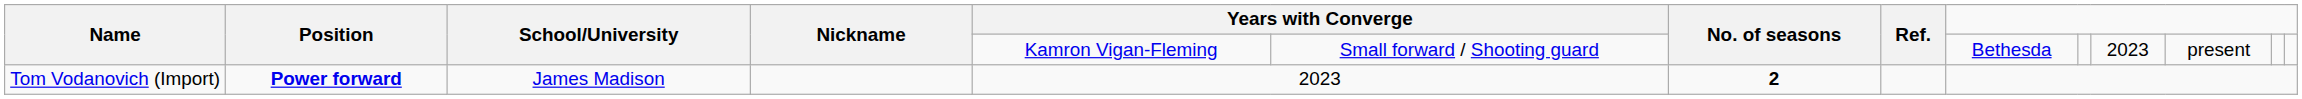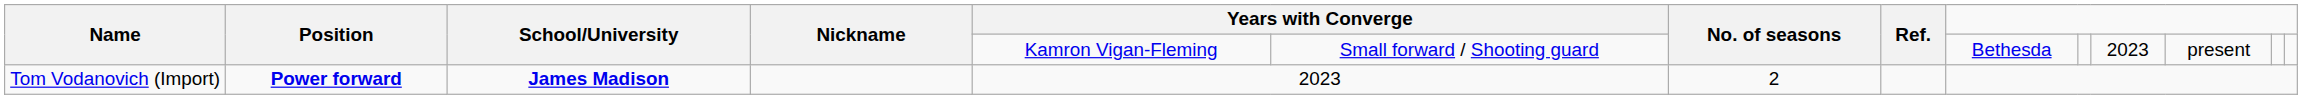Tom Vodanovich (Import) | School/University: normal -> bold
Tom Vodanovich (Import) | No. of seasons: bold -> normal
